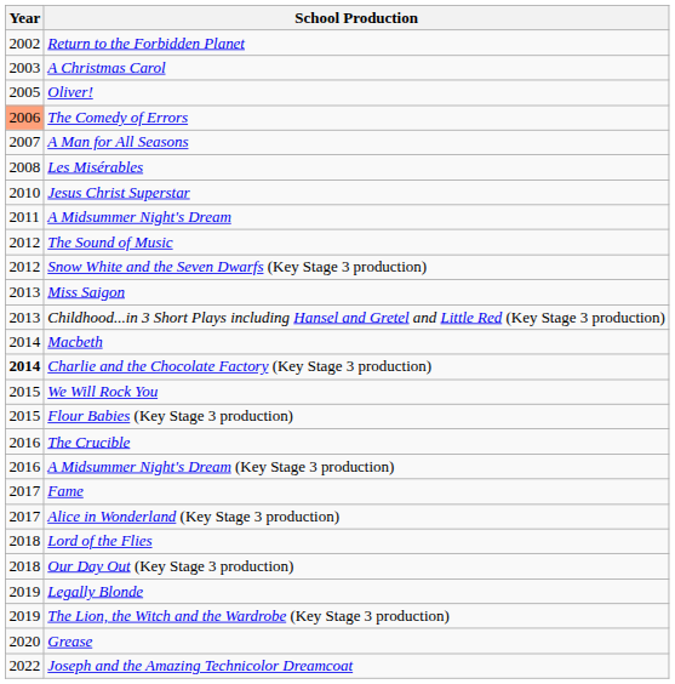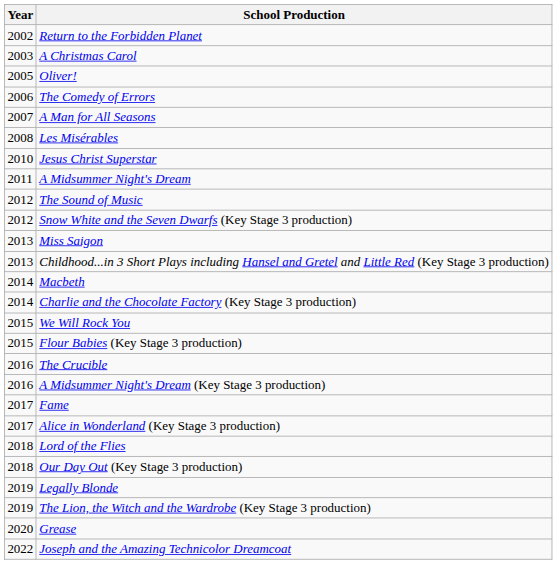The Comedy of Errors | Year: lightsalmon background -> no background
Charlie and the Chocolate Factory (Key Stage 3 production) | Year: bold -> normal
